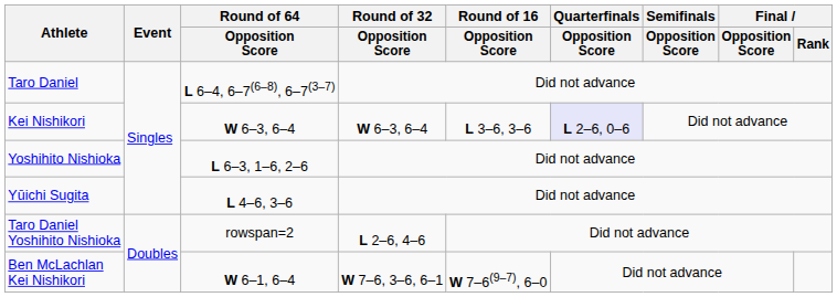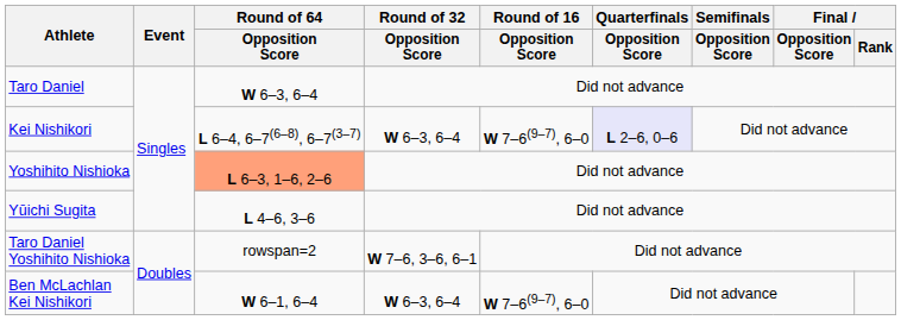Taro Daniel | Round of 64 / Opposition Score: L 6–4, 6–7(6–8), 6–7(3–7) -> W 6–3, 6–4
Kei Nishikori | Round of 64 / Opposition Score: W 6–3, 6–4 -> L 6–4, 6–7(6–8), 6–7(3–7)
Kei Nishikori | Round of 16 / Opposition Score: L 3–6, 3–6 -> W 7–6(9–7), 6–0
Yoshihito Nishioka | Round of 64 / Opposition Score: no background -> lightsalmon background
Taro Daniel Yoshihito Nishioka | Round of 32 / Opposition Score: L 2–6, 4–6 -> W 7–6, 3–6, 6–1
Ben McLachlan Kei Nishikori | Round of 32 / Opposition Score: W 7–6, 3–6, 6–1 -> W 6–3, 6–4
